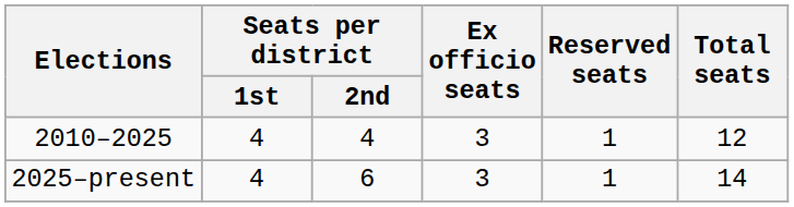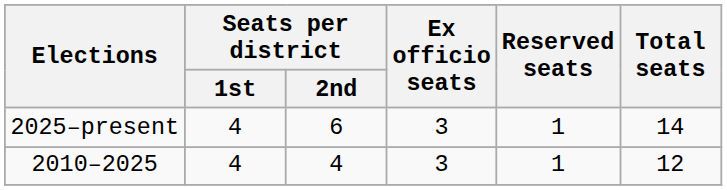rows swapped: 2010–2025 <-> 2025–present
